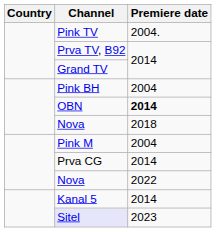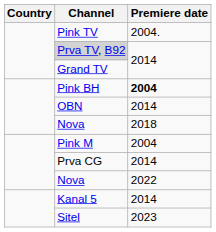Prva TV, B92 | Channel: no background -> lightgrey background
Pink BH | Premiere date: normal -> bold
OBN | Premiere date: bold -> normal
Sitel | Channel: lavender background -> no background
